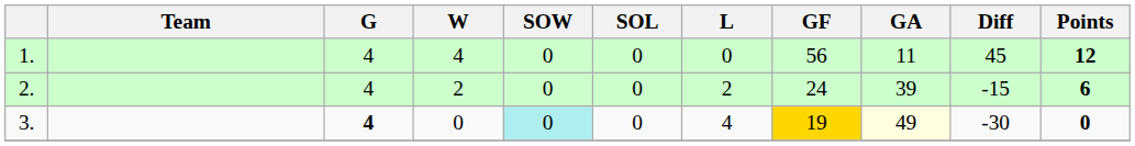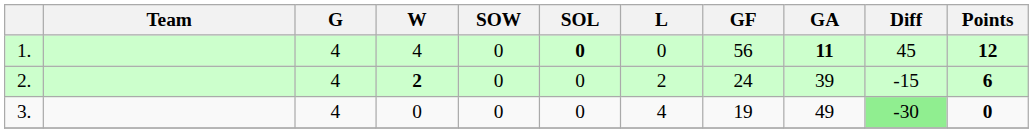1. | SOL: normal -> bold
1. | GA: normal -> bold
2. | W: normal -> bold
3. | G: bold -> normal
3. | SOW: paleturquoise background -> no background
3. | GF: gold background -> no background
3. | GA: lightyellow background -> no background
3. | Diff: no background -> lightgreen background
